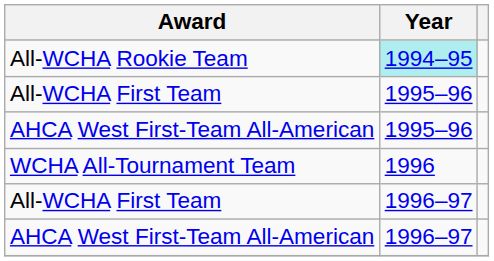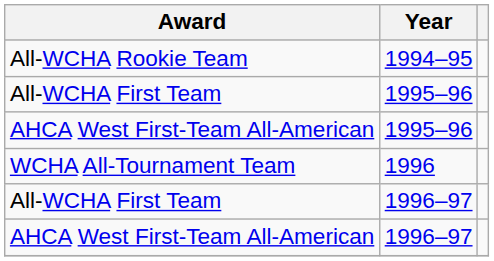row 2 | Year: paleturquoise background -> no background
